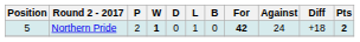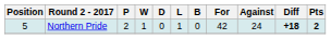Northern Pride | W: bold -> normal
Northern Pride | For: bold -> normal
Northern Pride | Diff: normal -> bold
